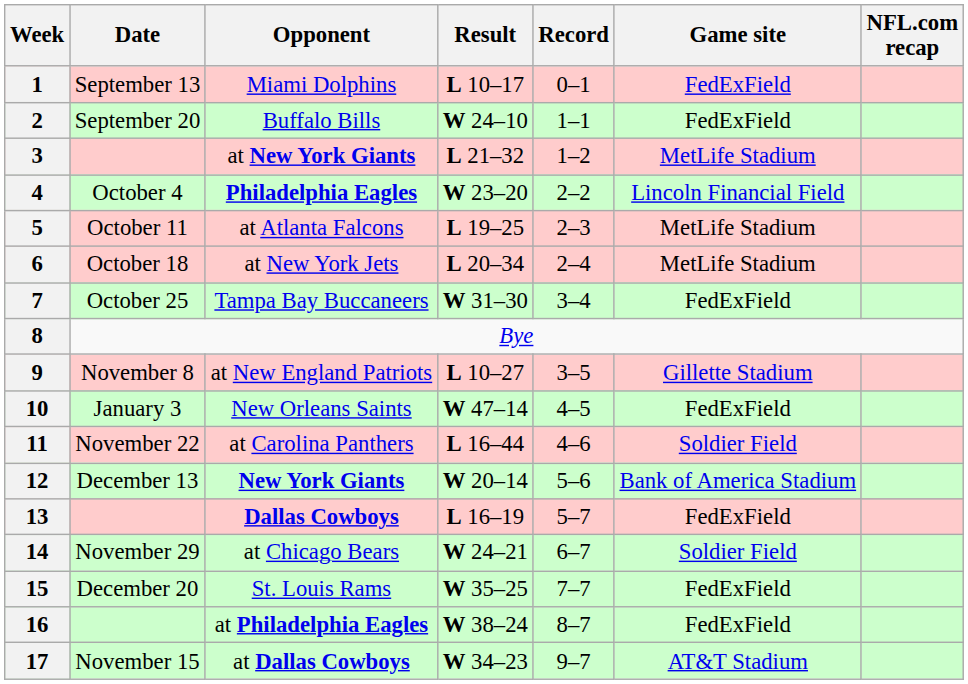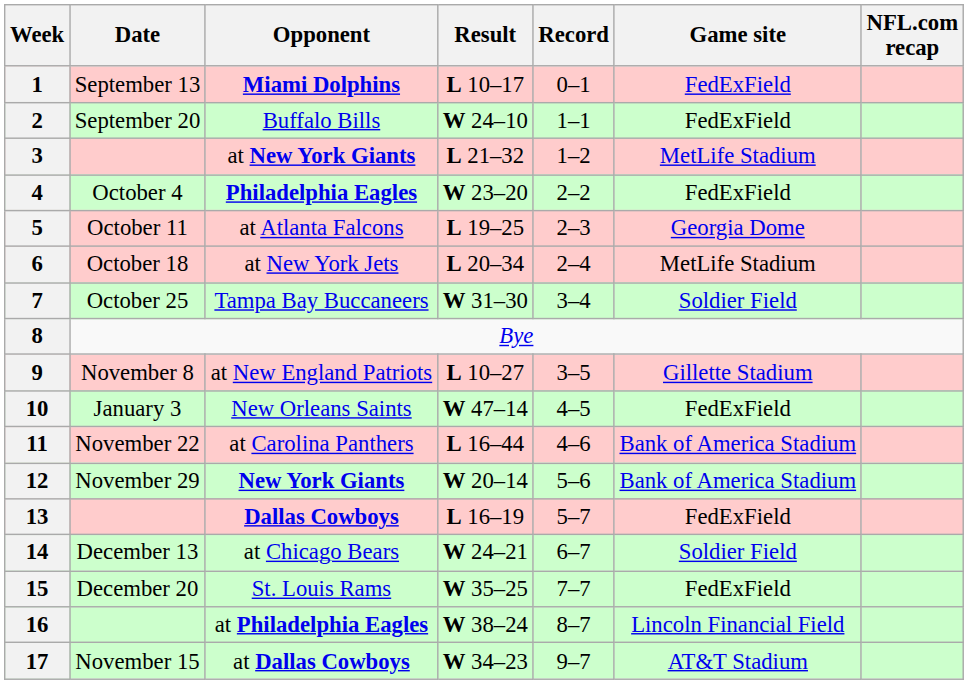1 | Opponent: normal -> bold
4 | Game site: Lincoln Financial Field -> FedExField
5 | Game site: MetLife Stadium -> Georgia Dome
7 | Game site: FedExField -> Soldier Field
11 | Game site: Soldier Field -> Bank of America Stadium
12 | Date: December 13 -> November 29
14 | Date: November 29 -> December 13
16 | Game site: FedExField -> Lincoln Financial Field
